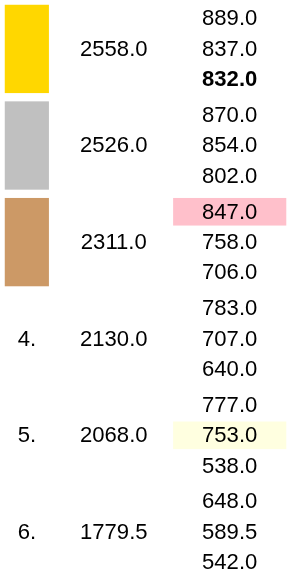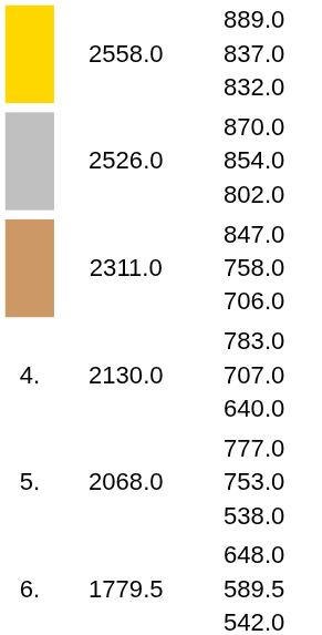832.0 | column 3: bold -> normal
847.0 | column 3: pink background -> no background
753.0 | column 3: lightyellow background -> no background
